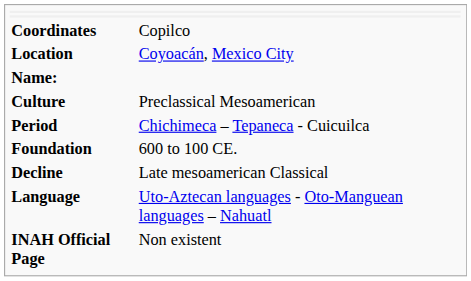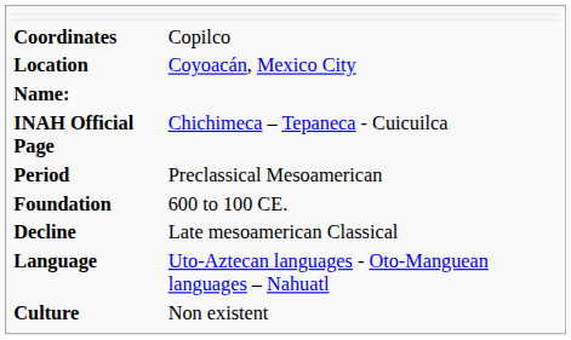row 4 | column 1: Culture -> INAH Official Page
row 4 | column 2: Preclassical Mesoamerican -> Chichimeca – Tepaneca - Cuicuilca
row 5 | column 2: Chichimeca – Tepaneca - Cuicuilca -> Preclassical Mesoamerican
row 9 | column 1: INAH Official Page -> Culture
